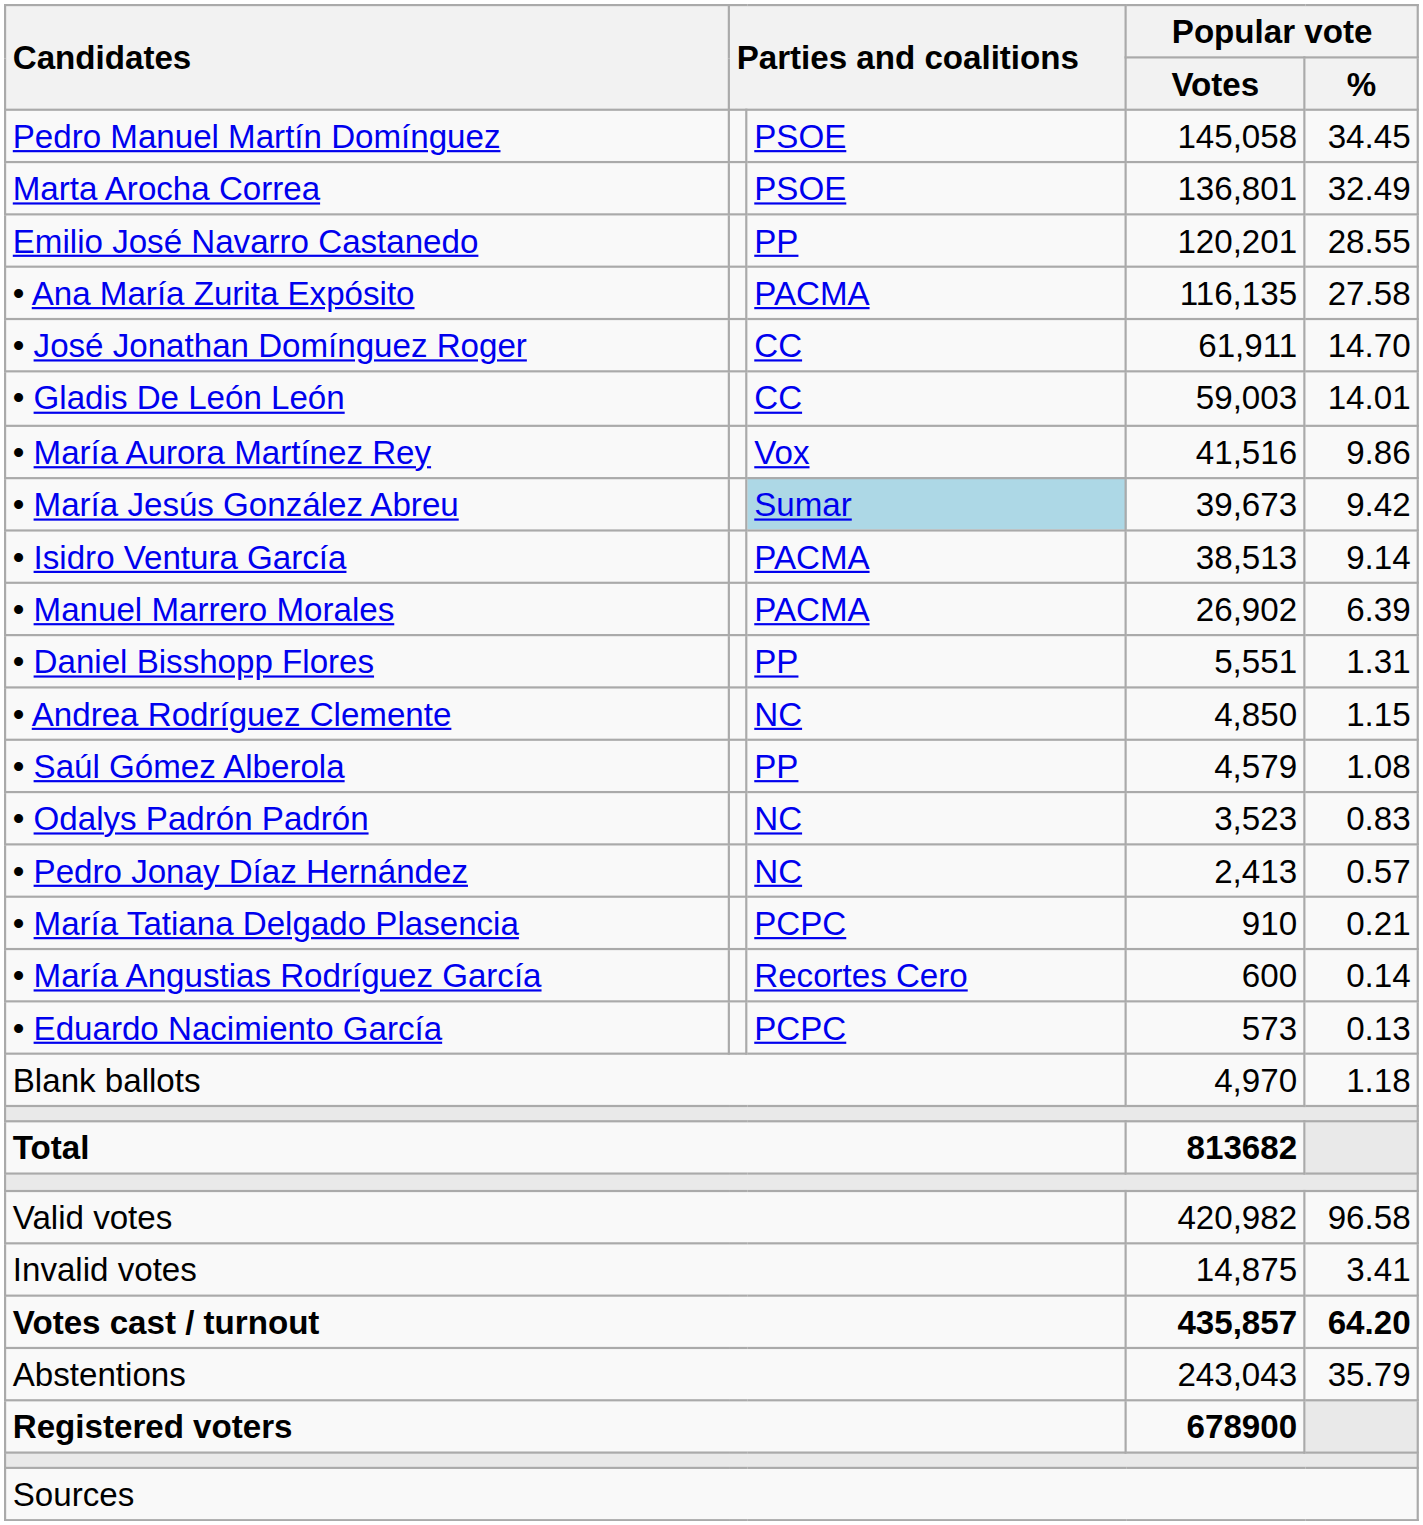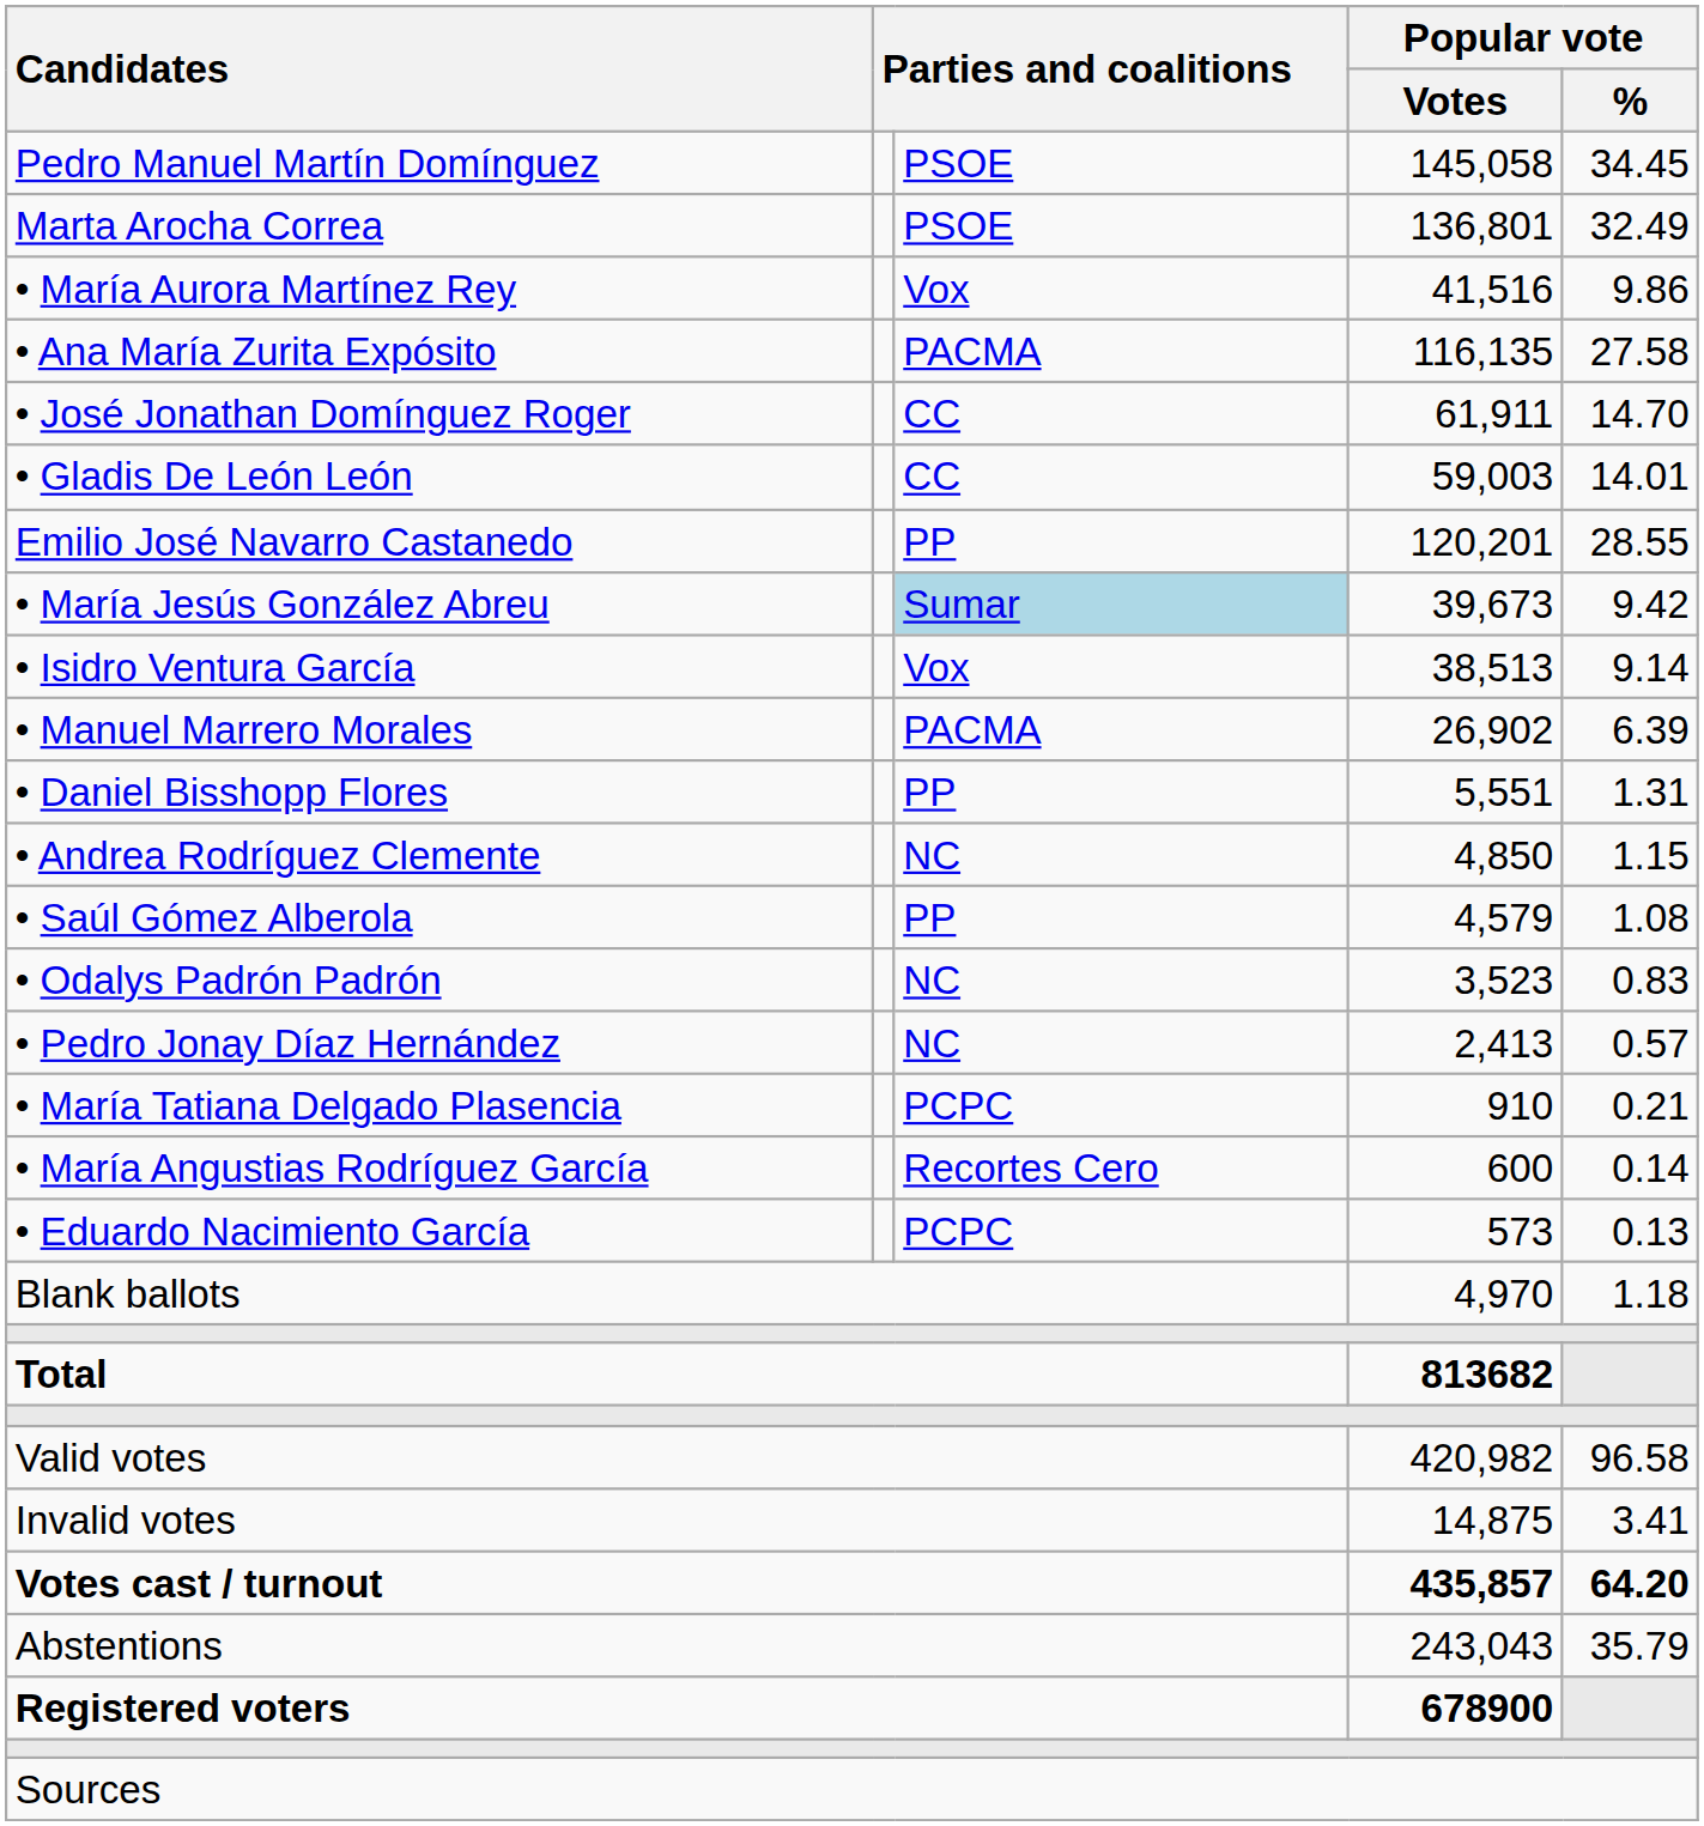rows swapped: Emilio José Navarro Castanedo <-> • María Aurora Martínez Rey
• Isidro Ventura García | column 3: PACMA -> Vox
